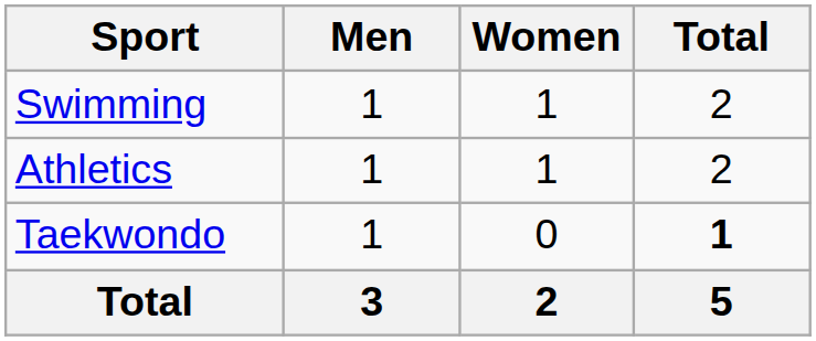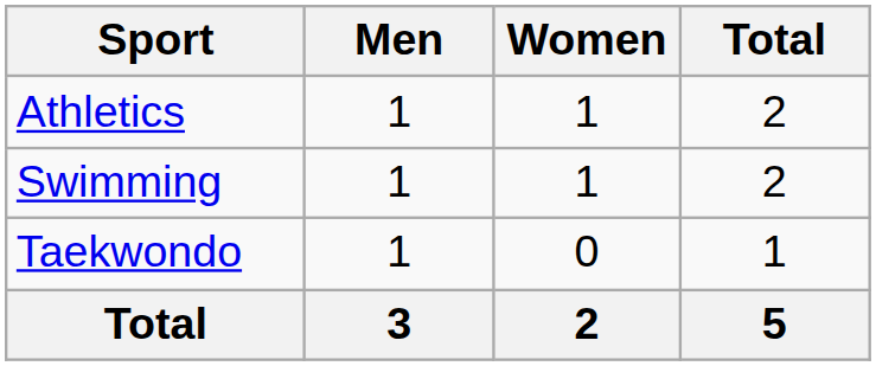rows swapped: Athletics <-> Swimming
Taekwondo | Total: bold -> normal
